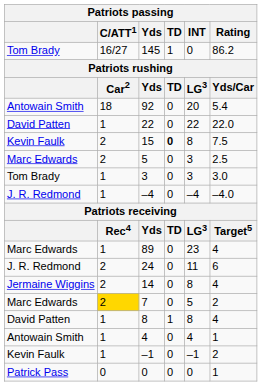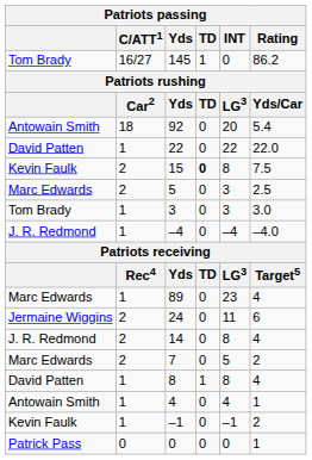24 | column 1: J. R. Redmond -> Jermaine Wiggins
14 | column 1: Jermaine Wiggins -> J. R. Redmond
7 | C/ATT1: gold background -> no background
